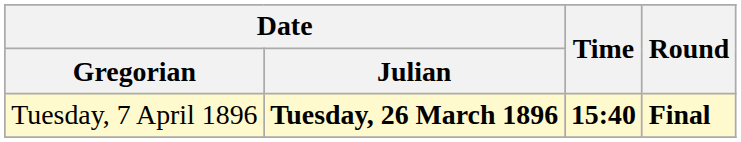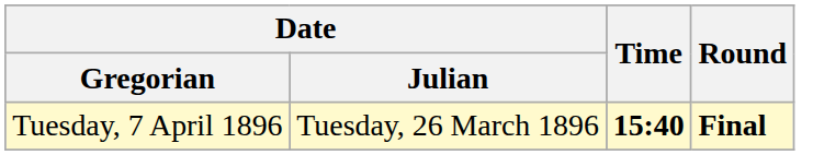Tuesday, 7 April 1896 | Date / Julian: bold -> normal
